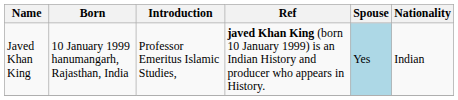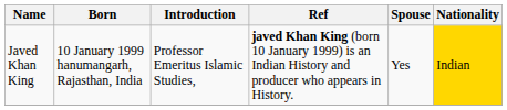Javed Khan King | Spouse: lightblue background -> no background
Javed Khan King | Nationality: no background -> gold background
